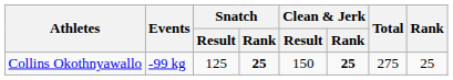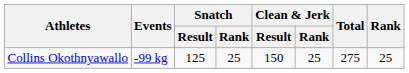Collins Okothnyawallo | Snatch / Rank: bold -> normal
Collins Okothnyawallo | Clean & Jerk / Rank: bold -> normal
